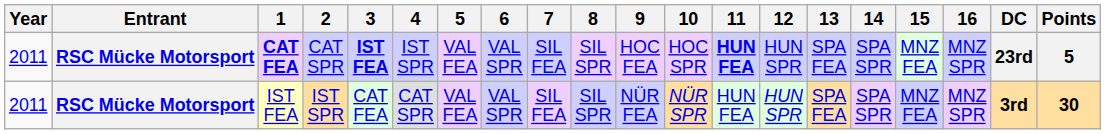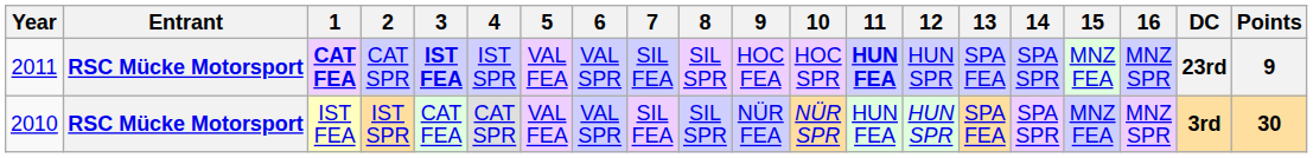row 2 | Points: 5 -> 9
row 3 | Year: 2011 -> 2010
